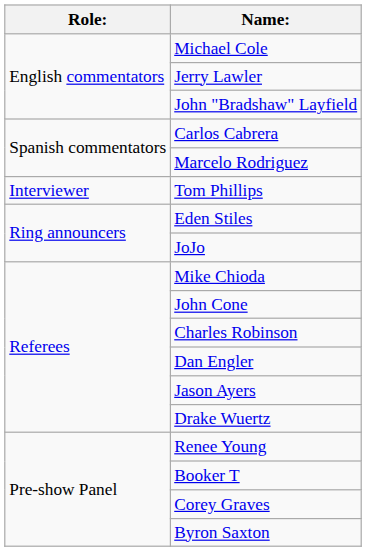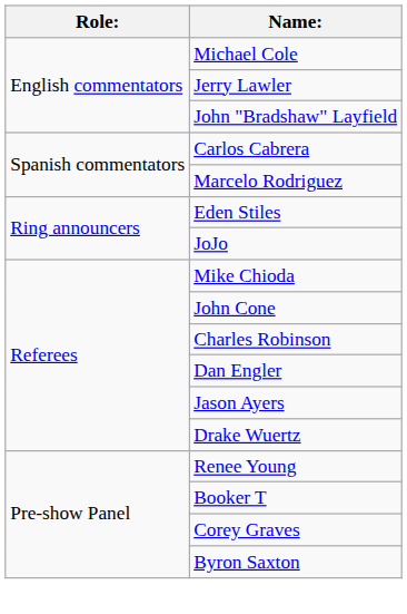- row: Interviewer | Tom Phillips
